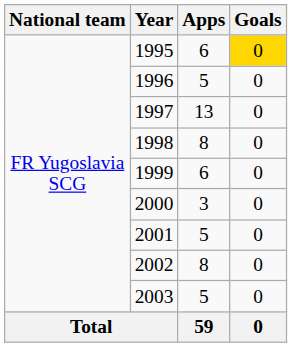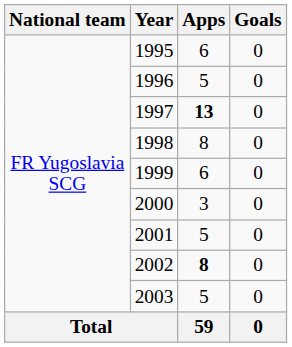1995 | Goals: gold background -> no background
1997 | Apps: normal -> bold
2002 | Apps: normal -> bold
